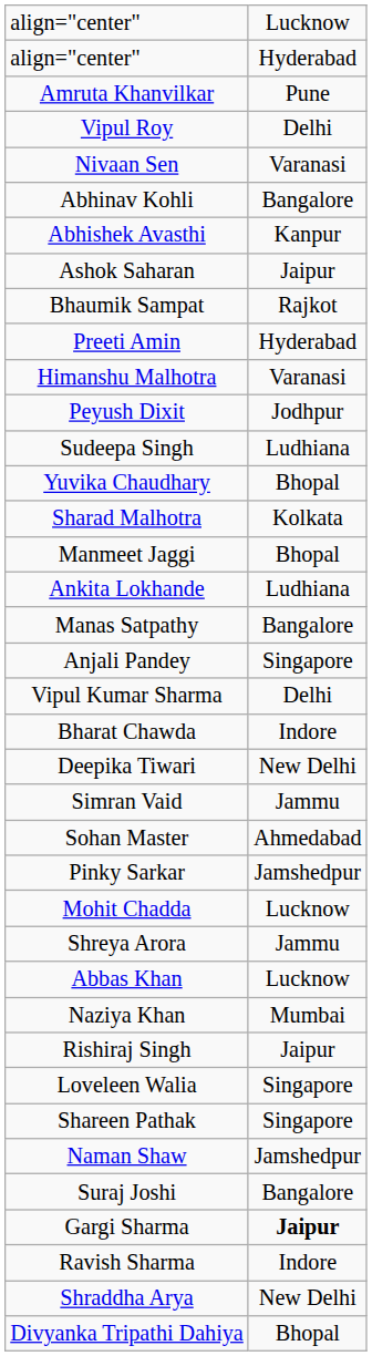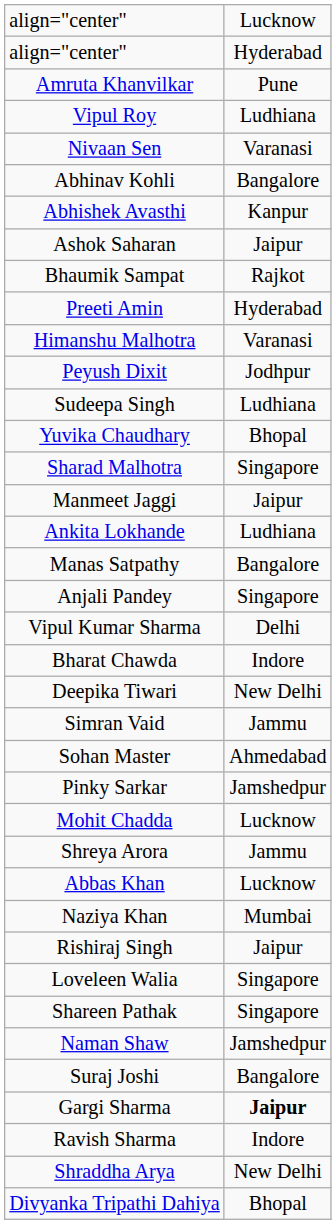row 4 | column 2: Delhi -> Ludhiana
row 15 | column 2: Kolkata -> Singapore
row 16 | column 2: Bhopal -> Jaipur
